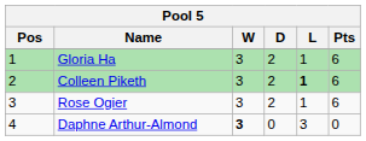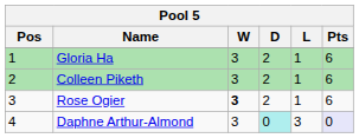Colleen Piketh | L: bold -> normal
Rose Ogier | W: normal -> bold
Daphne Arthur-Almond | W: bold -> normal
Daphne Arthur-Almond | D: no background -> paleturquoise background
Daphne Arthur-Almond | Pts: no background -> lavender background
